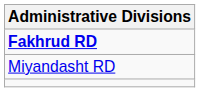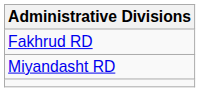row 2 | column 1: bold -> normal
